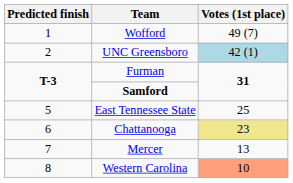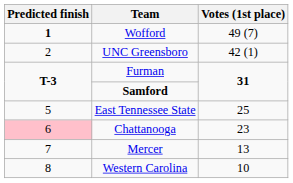Wofford | Predicted finish: normal -> bold
UNC Greensboro | Votes (1st place): lightblue background -> no background
Chattanooga | Predicted finish: no background -> pink background
Chattanooga | Votes (1st place): khaki background -> no background
Western Carolina | Votes (1st place): lightsalmon background -> no background
